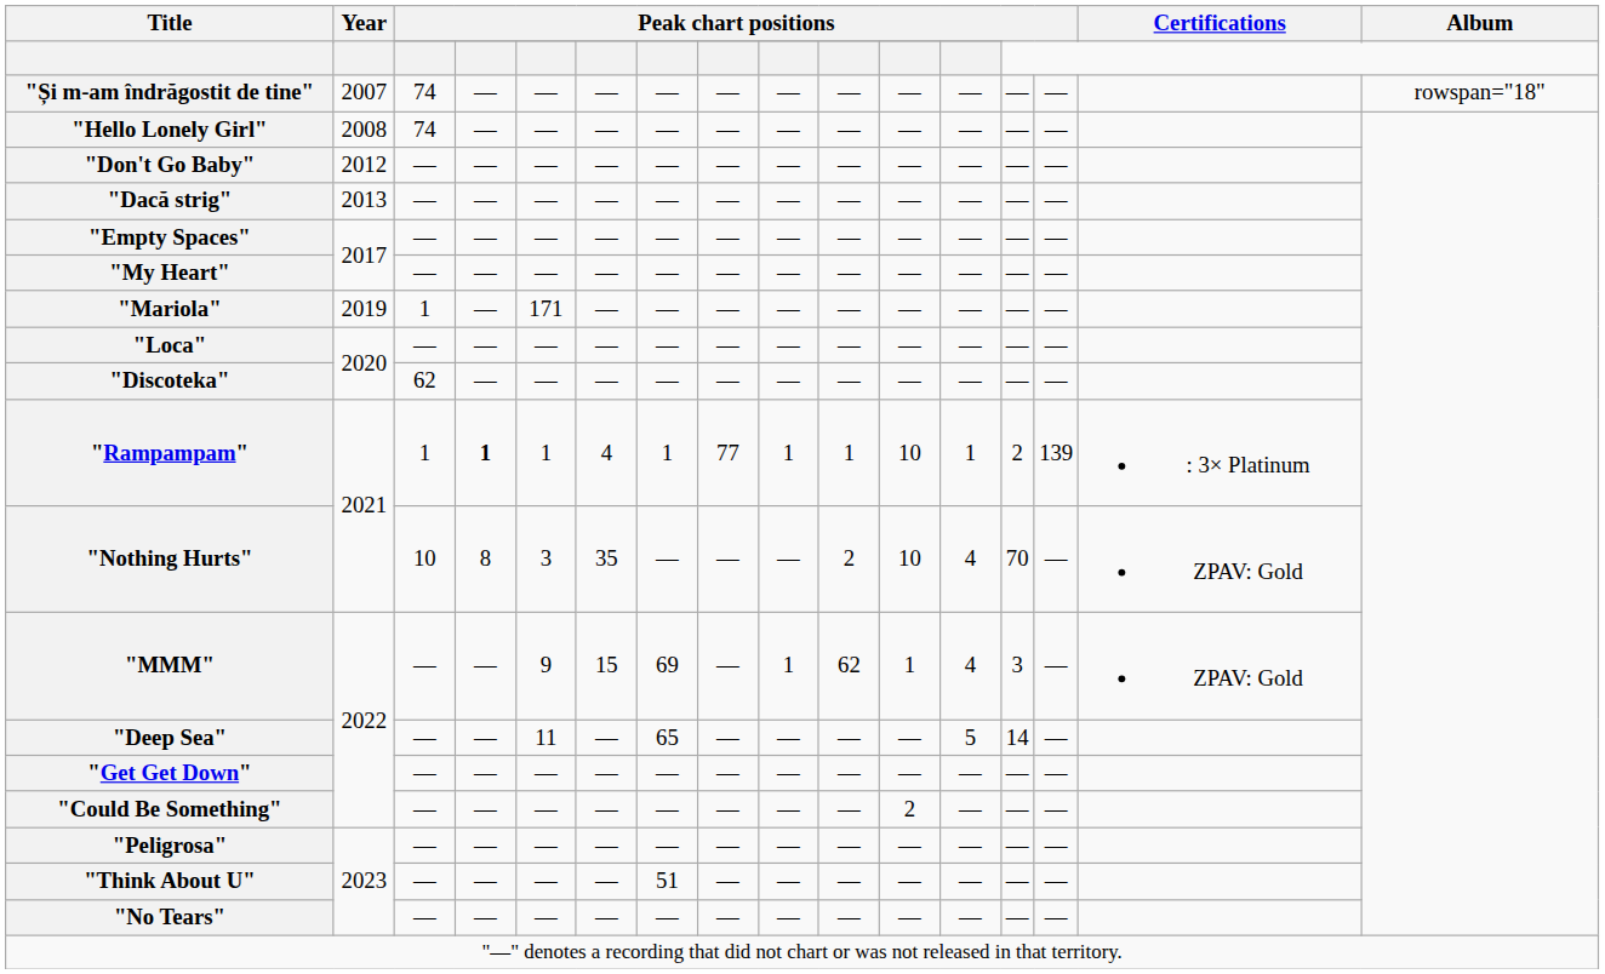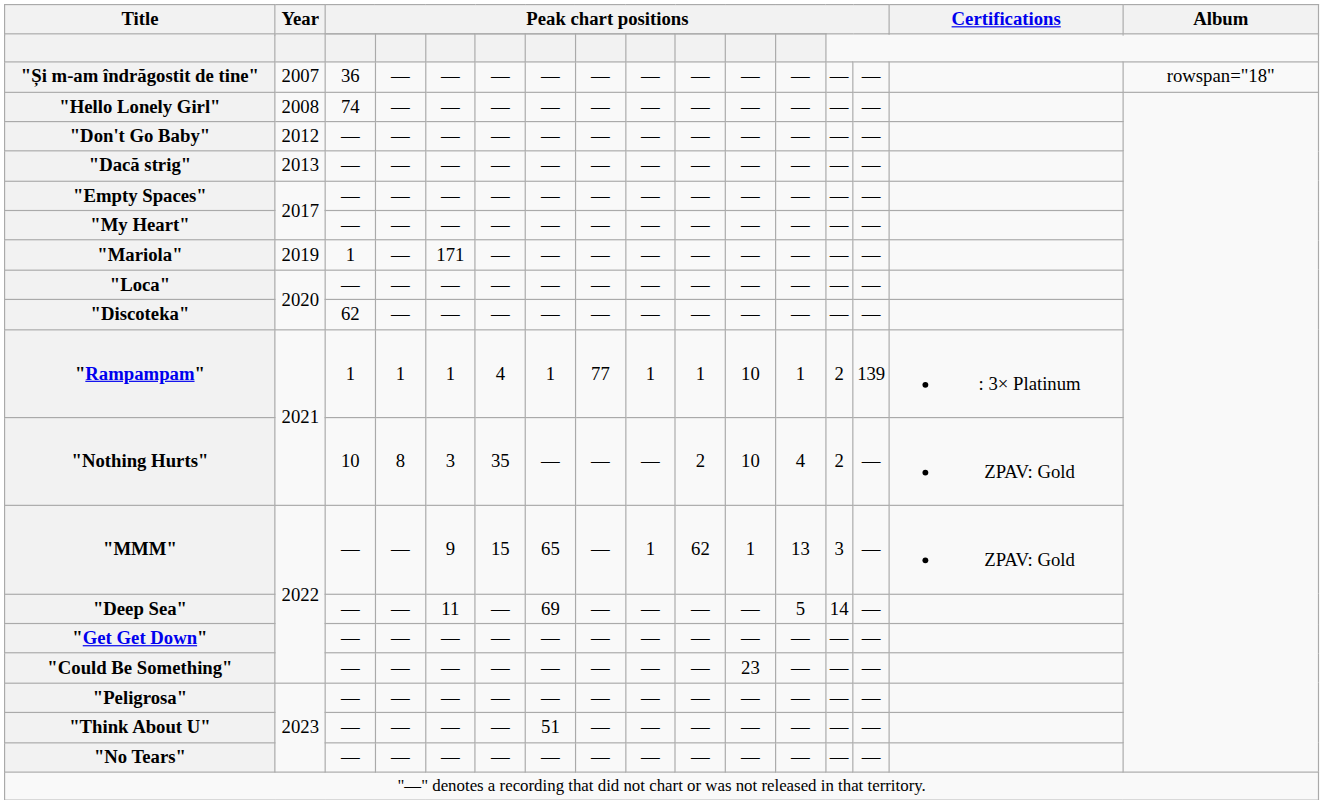"Și m-am îndrăgostit de tine" | column 3: 74 -> 36
"Rampampam" | column 4: bold -> normal
"Nothing Hurts" | column 13: 70 -> 2
"MMM" | column 7: 69 -> 65
"MMM" | column 12: 4 -> 13
"Deep Sea" | column 7: 65 -> 69
"Could Be Something" | column 11: 2 -> 23
